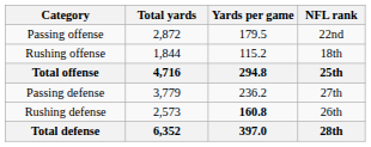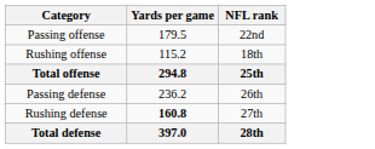- column: Total yards | 2,872 | 1,844 | 4,716 | 3,779 | 2,573 | 6,352
Passing defense | NFL rank: 27th -> 26th
Rushing defense | NFL rank: 26th -> 27th
